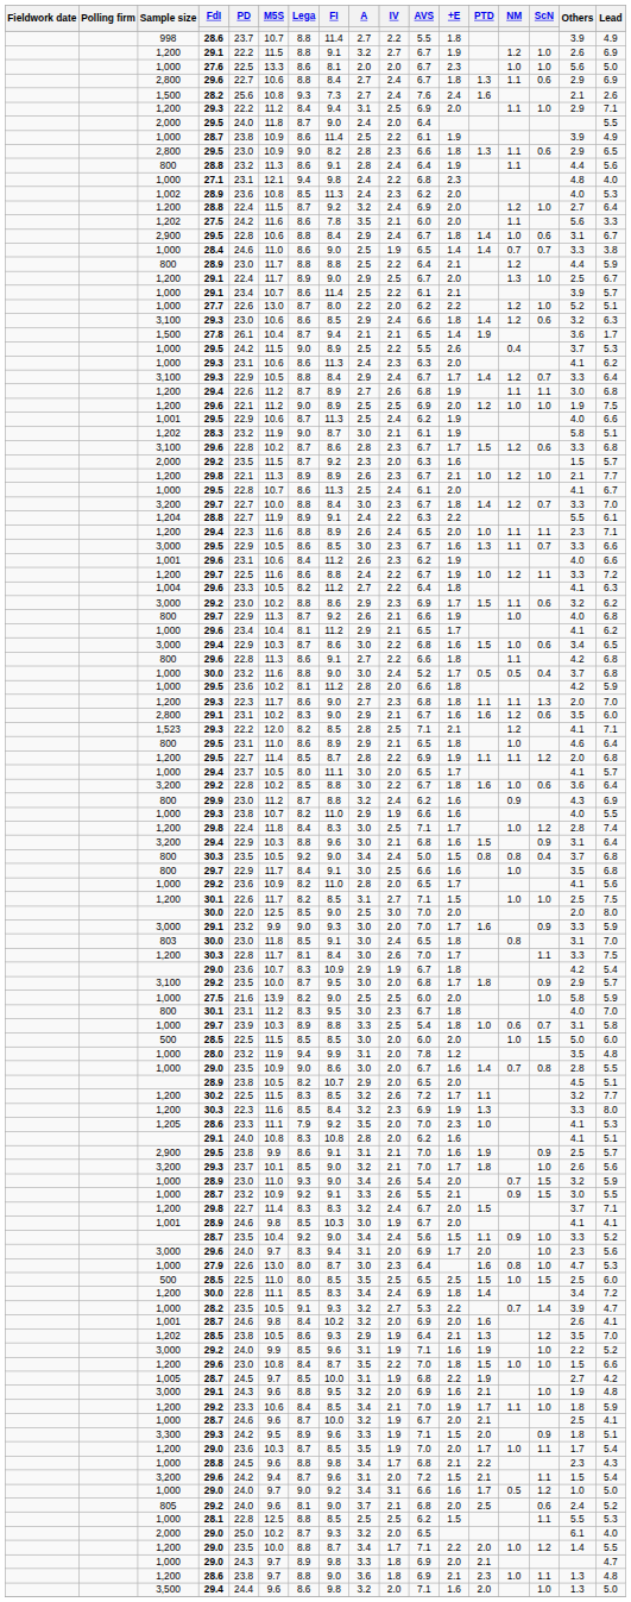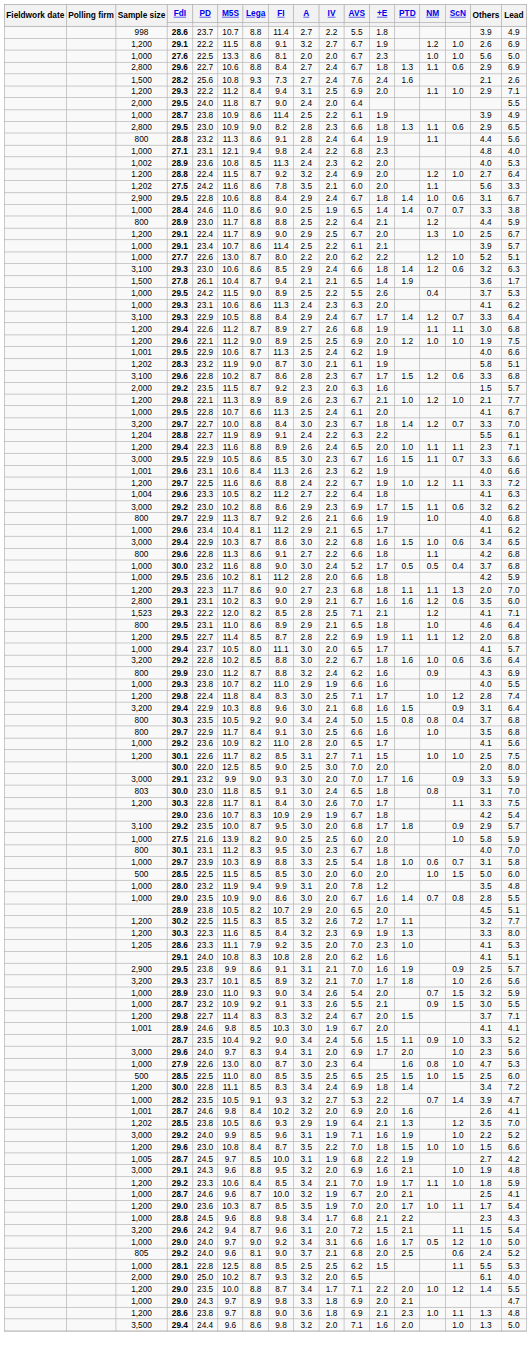3,000 / 29.5 | PTD: 1.3 -> 1.5
1,001 / 29.6 | FI: 11.2 -> 11.3
3,200 / 29.3 | FI: 9.0 -> 8.9
- row: 3,300 | 29.3 | 24.2 | 9.5 | 8.9 | 9.6 | 3.3 | 1.9 | 7.1 | 1.5 | 2.0 | 0.9 | 1.8 | 5.1
